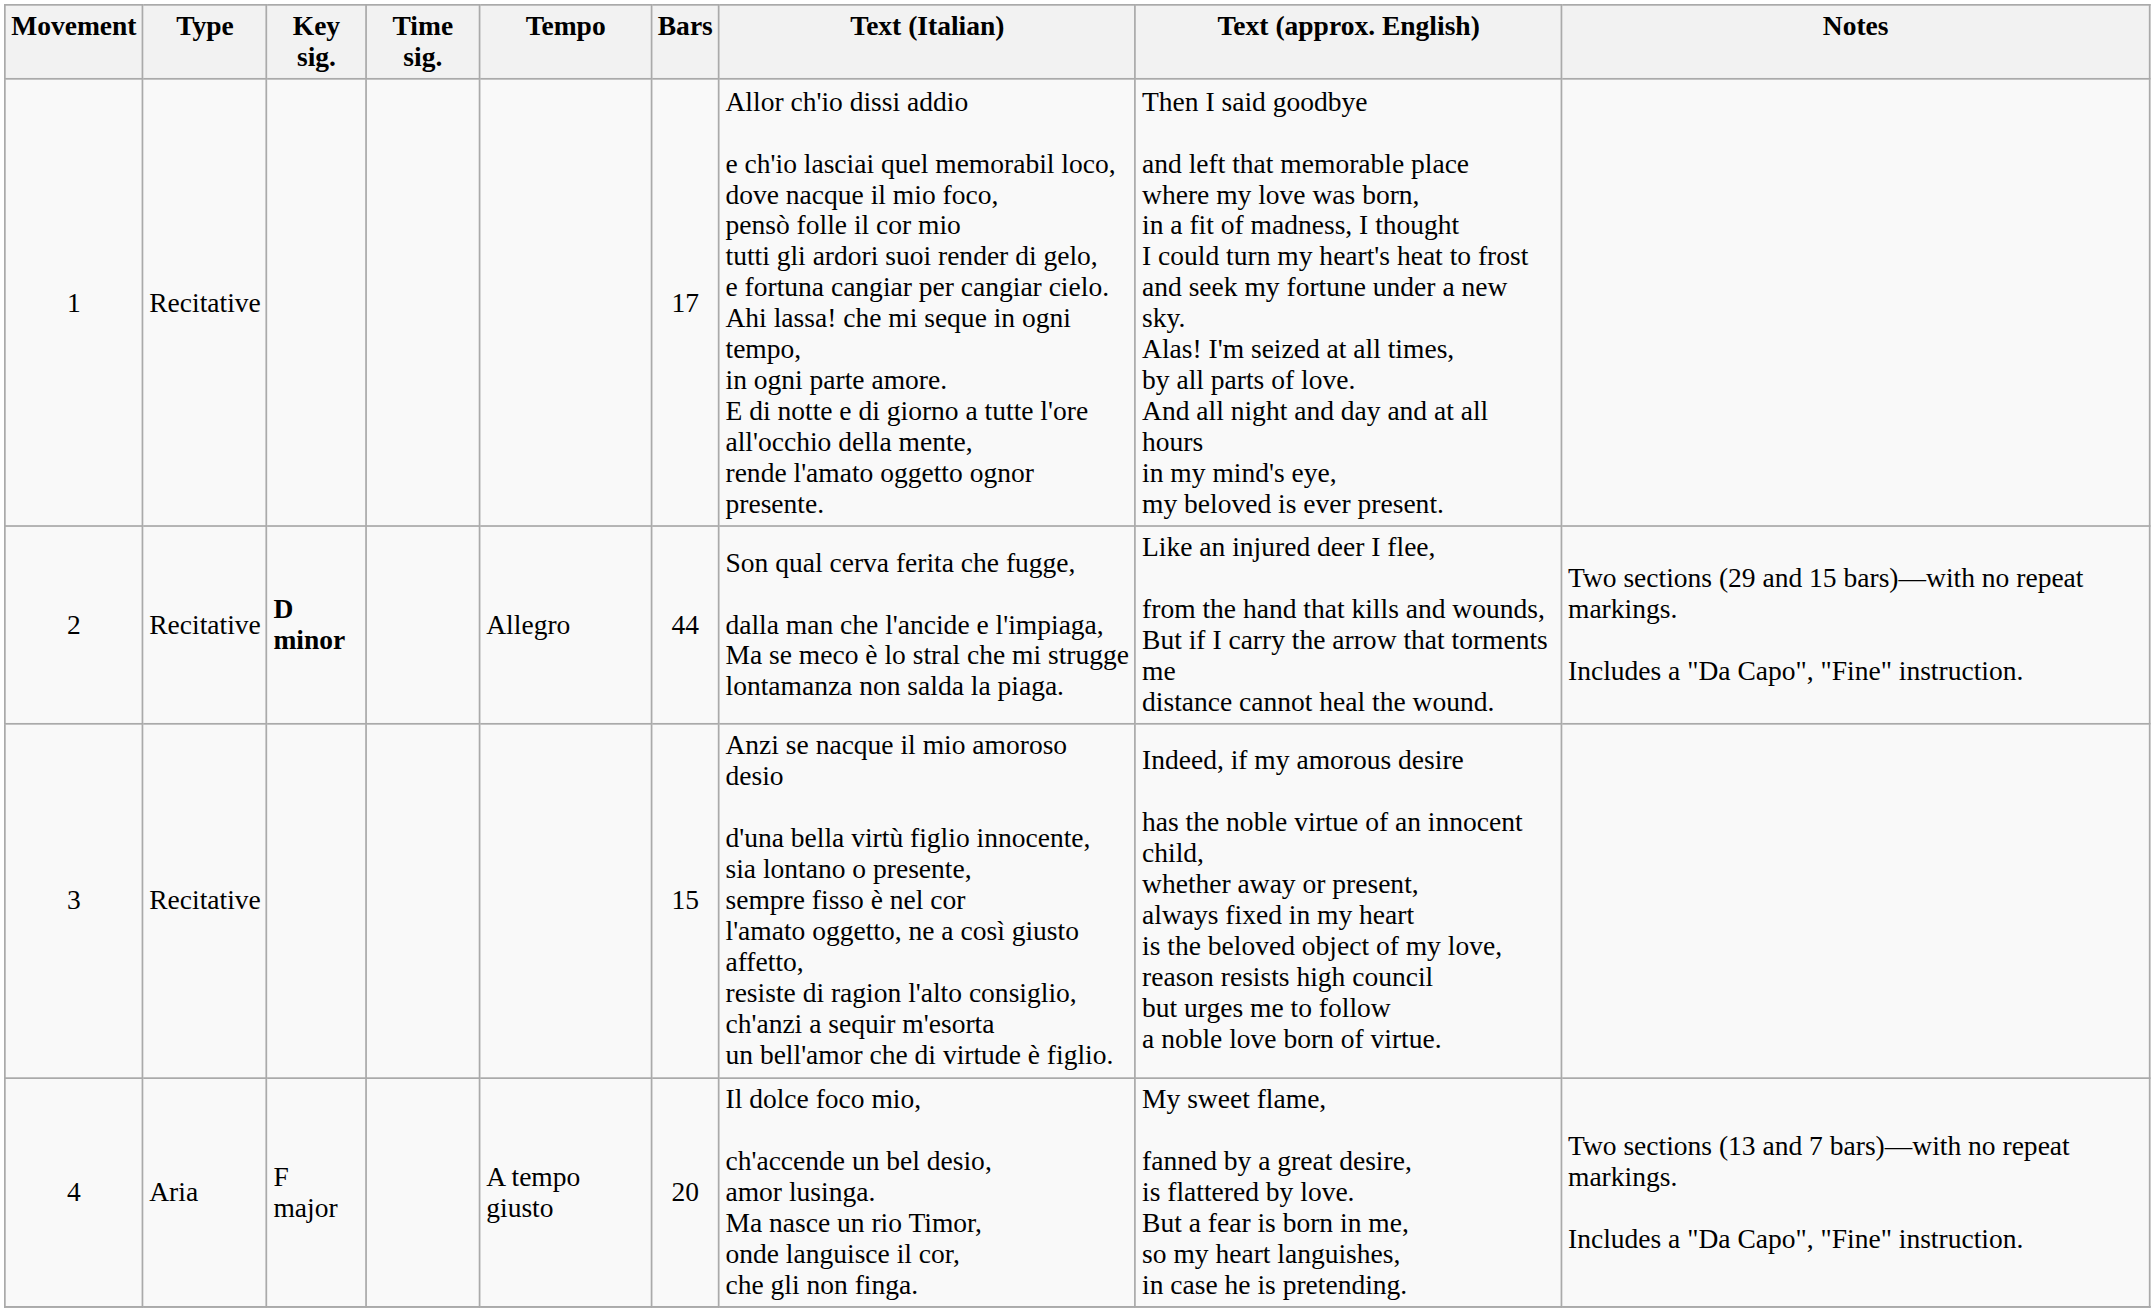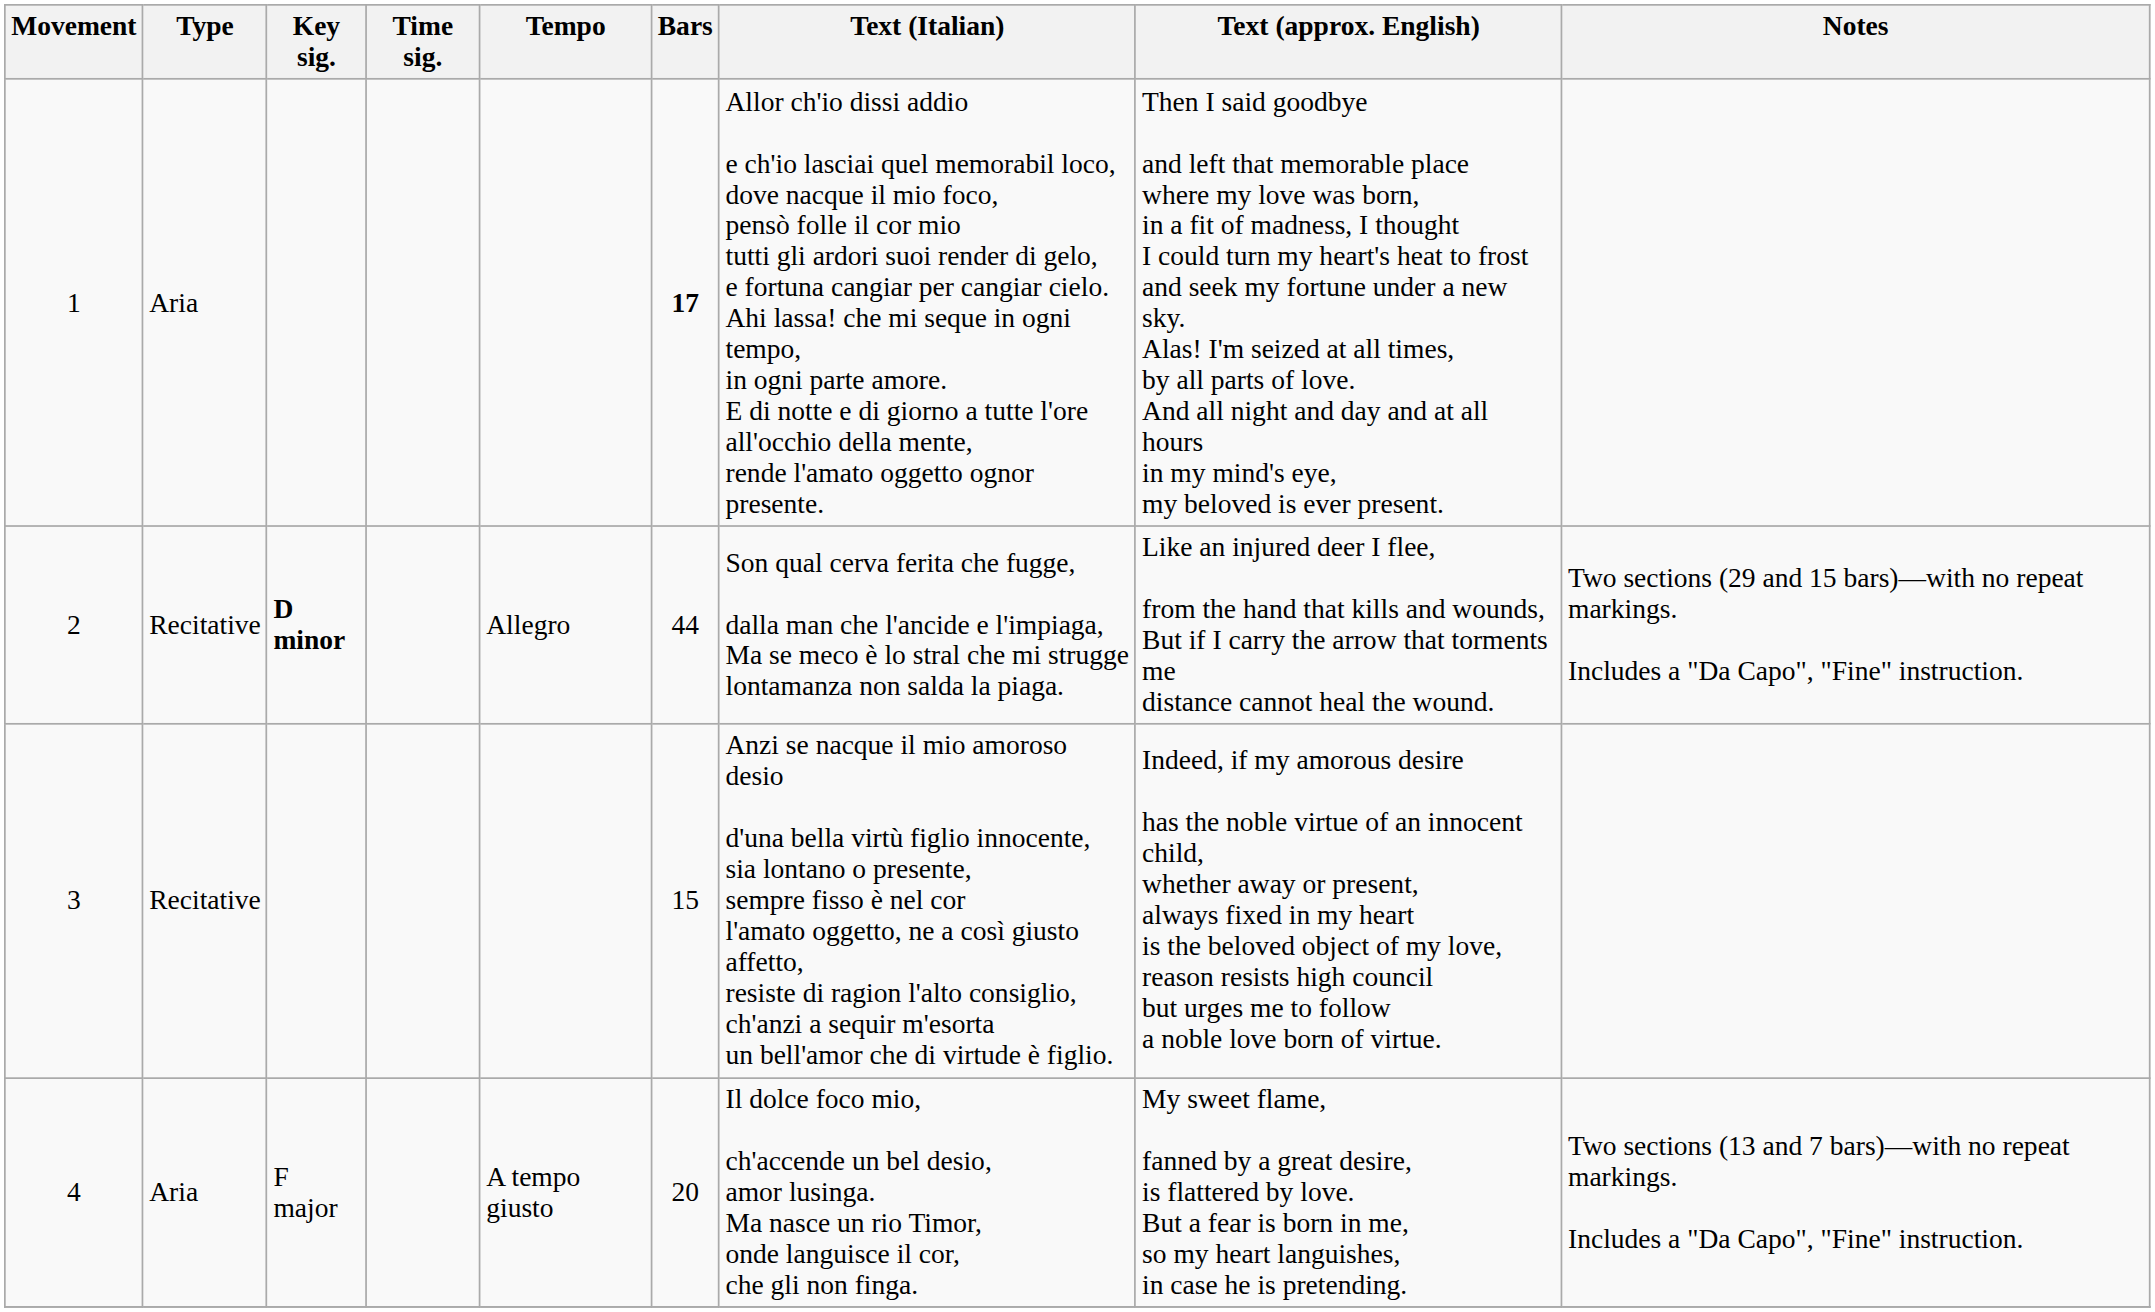1 | Type: Recitative -> Aria
1 | Bars: normal -> bold
